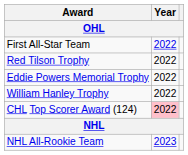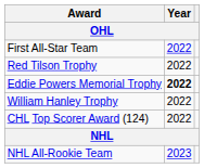Eddie Powers Memorial Trophy | Year: normal -> bold
CHL Top Scorer Award (124) | Year: pink background -> no background
